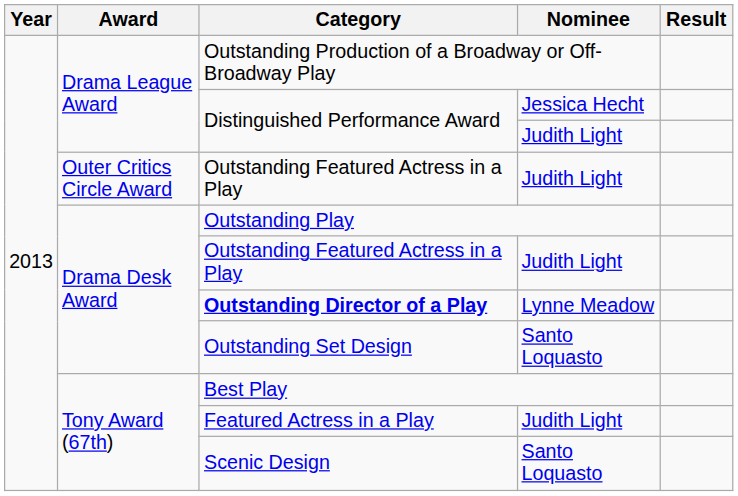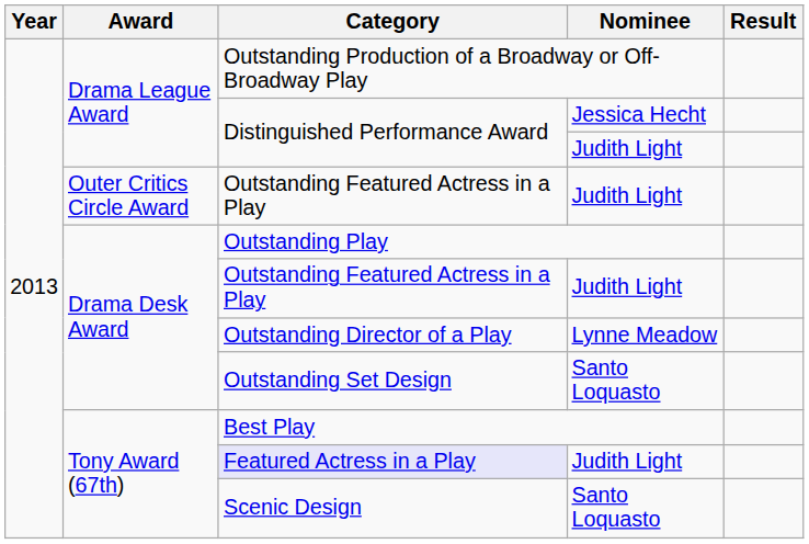Outstanding Director of a Play | Category: bold -> normal
Featured Actress in a Play | Category: no background -> lavender background
